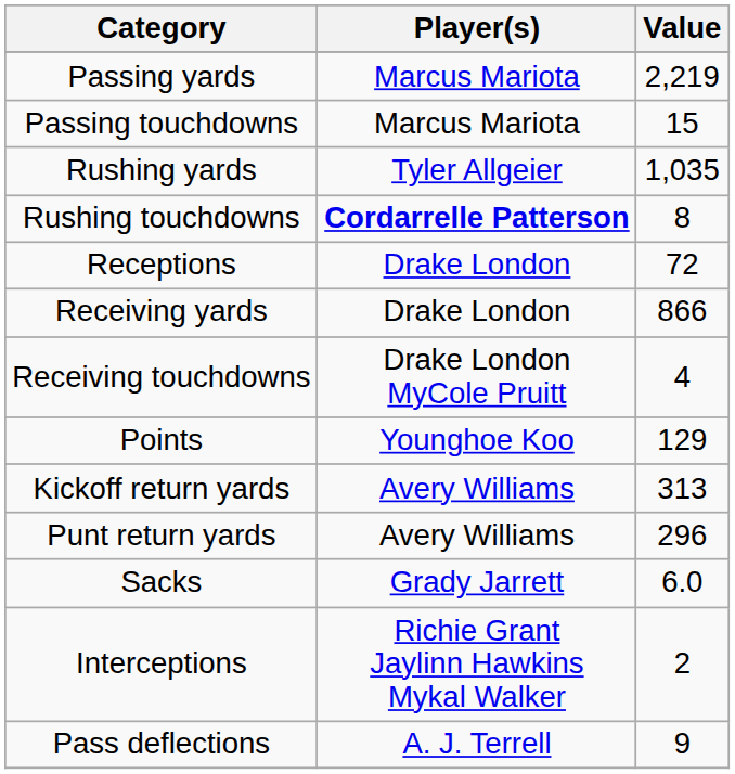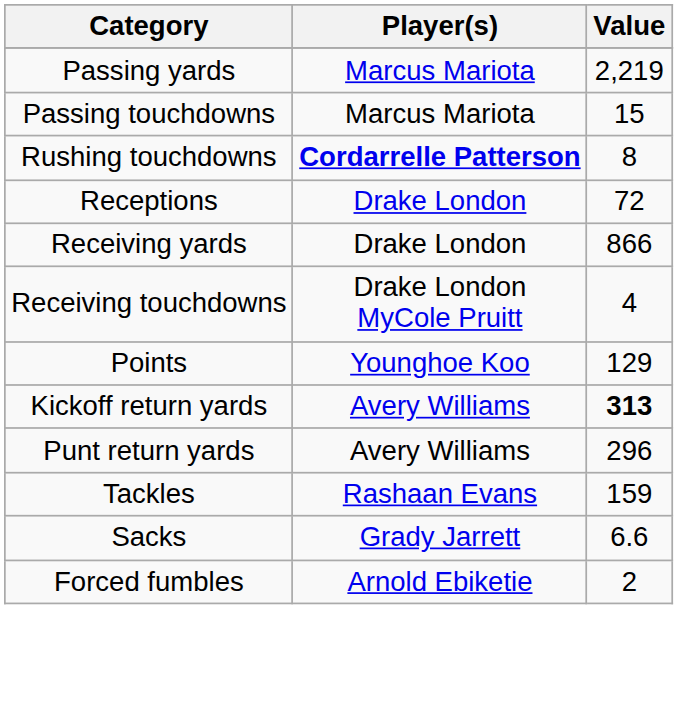- row: Rushing yards | Tyler Allgeier | 1,035
Kickoff return yards | Value: normal -> bold
+ row: Tackles | Rashaan Evans | 159
Sacks | Value: 6.0 -> 6.6
+ row: Forced fumbles | Arnold Ebiketie | 2
- row: Interceptions | Richie Grant Jaylinn Hawkins Mykal Walker | 2
- row: Pass deflections | A. J. Terrell | 9
